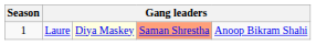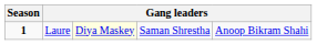Laure | Season: normal -> bold
Laure | column 4: lightsalmon background -> no background
